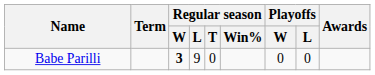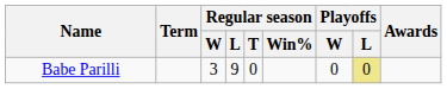Babe Parilli | Regular season / W: bold -> normal
Babe Parilli | Playoffs / L: no background -> khaki background
